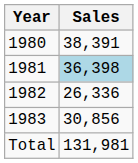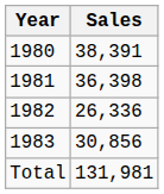1981 | Sales: lightblue background -> no background
